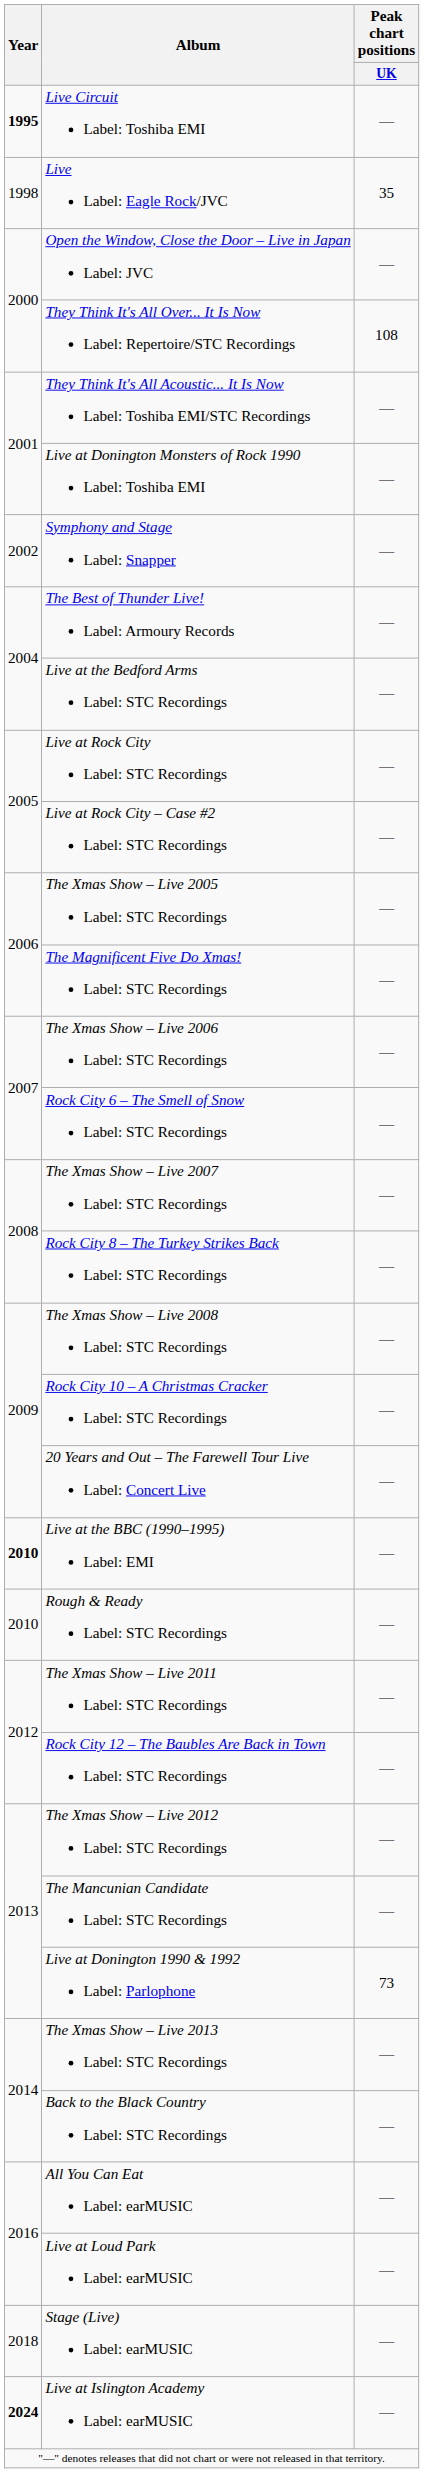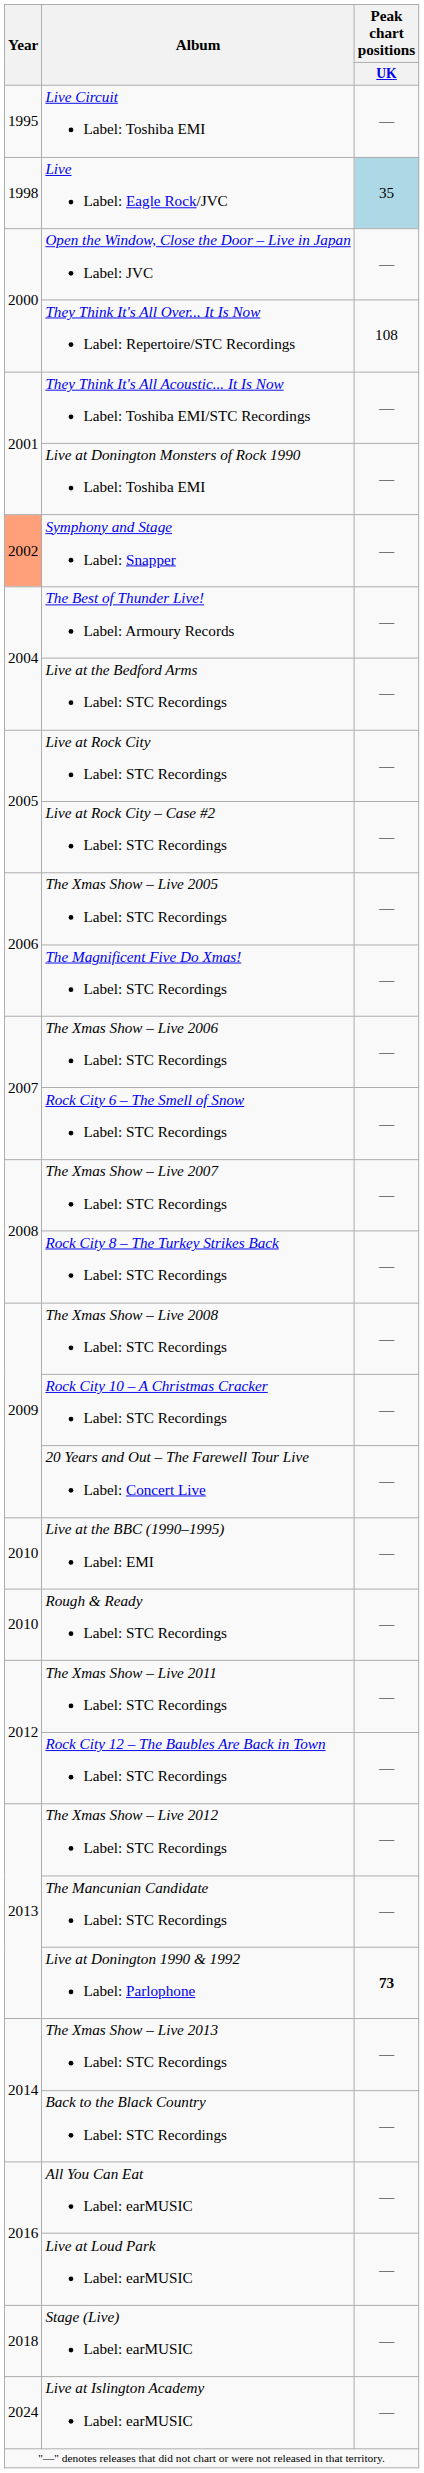Live Circuit Label: Toshiba EMI | Year: bold -> normal
Live Label: Eagle Rock/JVC | Peak chart positions / UK: no background -> lightblue background
Symphony and Stage Label: Snapper | Year: no background -> lightsalmon background
Live at the BBC (1990–1995) Label: EMI | Year: bold -> normal
Live at Donington 1990 & 1992 Label: Parlophone | Peak chart positions / UK: normal -> bold
Live at Islington Academy Label: earMUSIC | Year: bold -> normal
